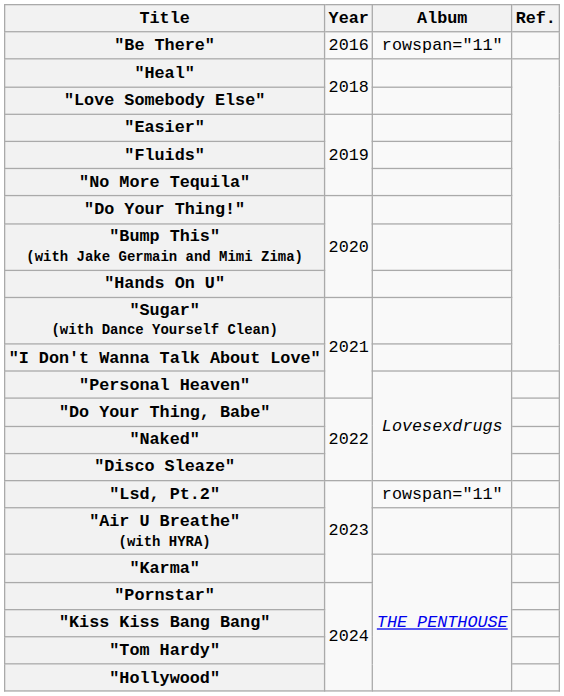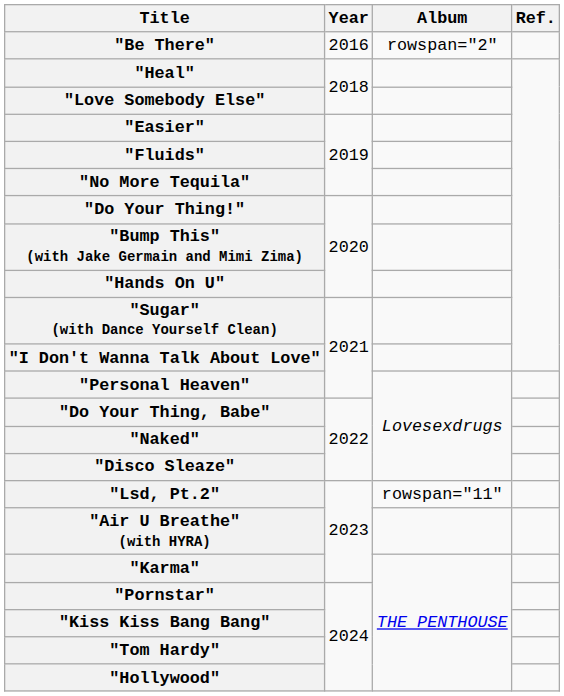"Be There" | Album: rowspan="11" -> rowspan="2"
